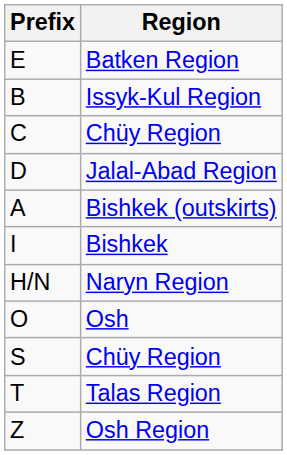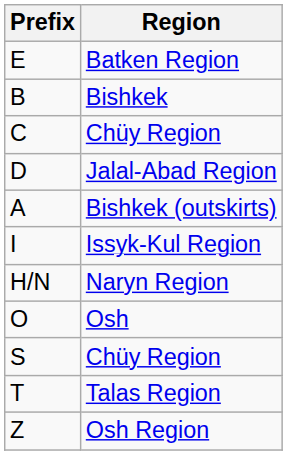row 3 | Region: Issyk-Kul Region -> Bishkek
row 7 | Region: Bishkek -> Issyk-Kul Region
